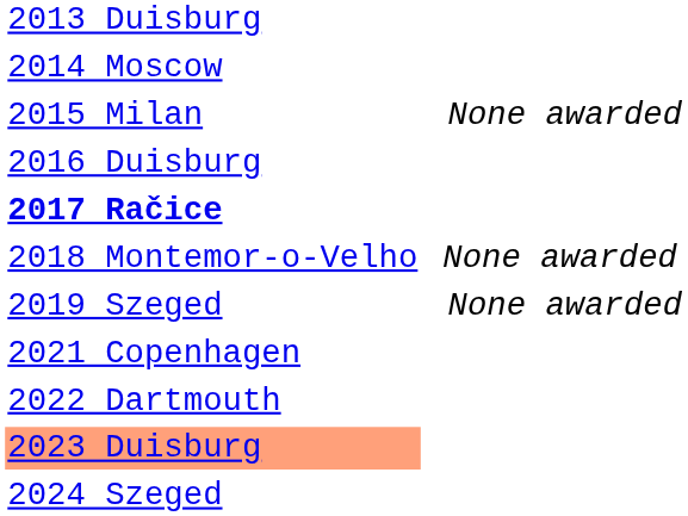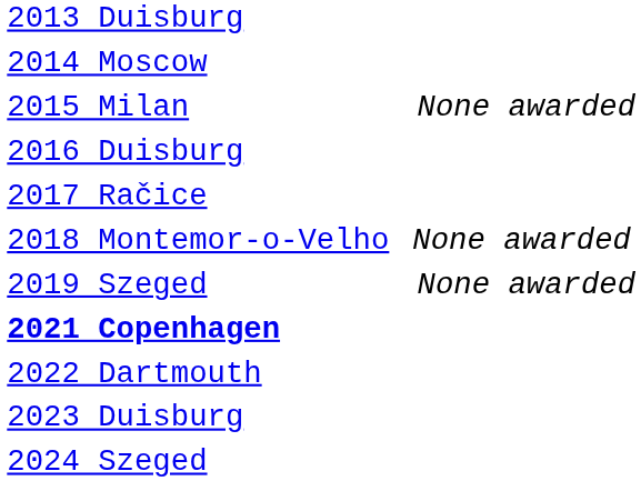2017 Račice | column 1: bold -> normal
2021 Copenhagen | column 1: normal -> bold
2023 Duisburg | column 1: lightsalmon background -> no background
